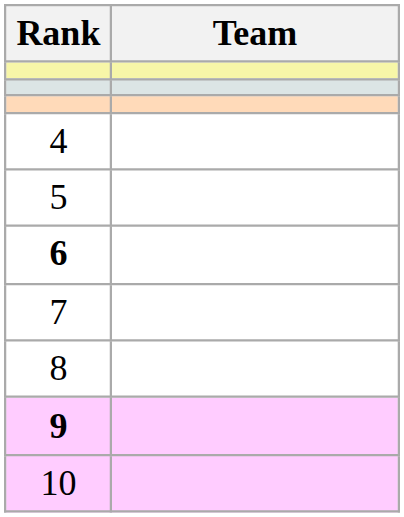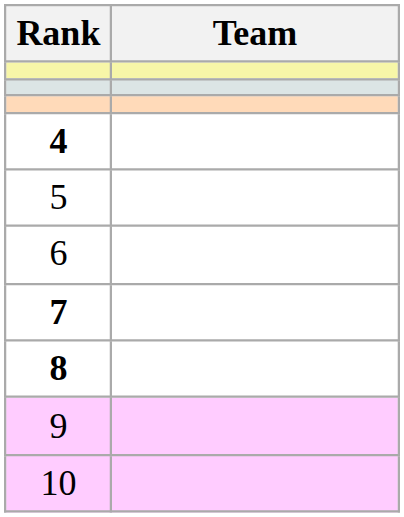row 5 | Rank: normal -> bold
row 7 | Rank: bold -> normal
row 8 | Rank: normal -> bold
row 9 | Rank: normal -> bold
row 10 | Rank: bold -> normal
